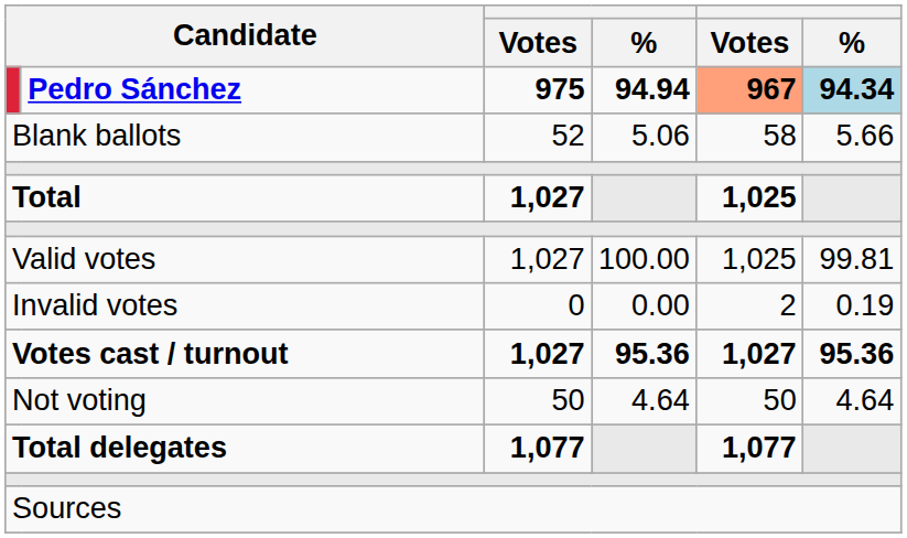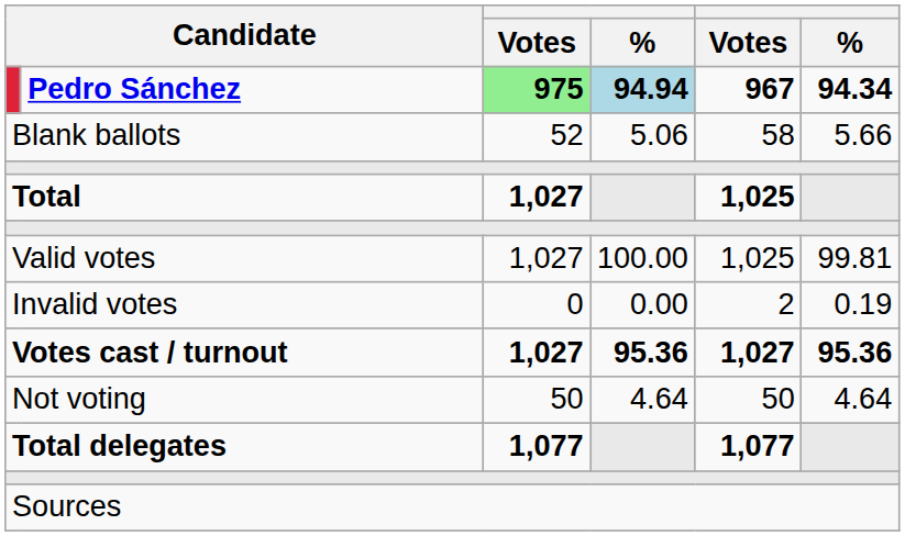Pedro Sánchez | column 3: no background -> lightgreen background
Pedro Sánchez | column 4: no background -> lightblue background
Pedro Sánchez | column 5: lightsalmon background -> no background
Pedro Sánchez | column 6: lightblue background -> no background
